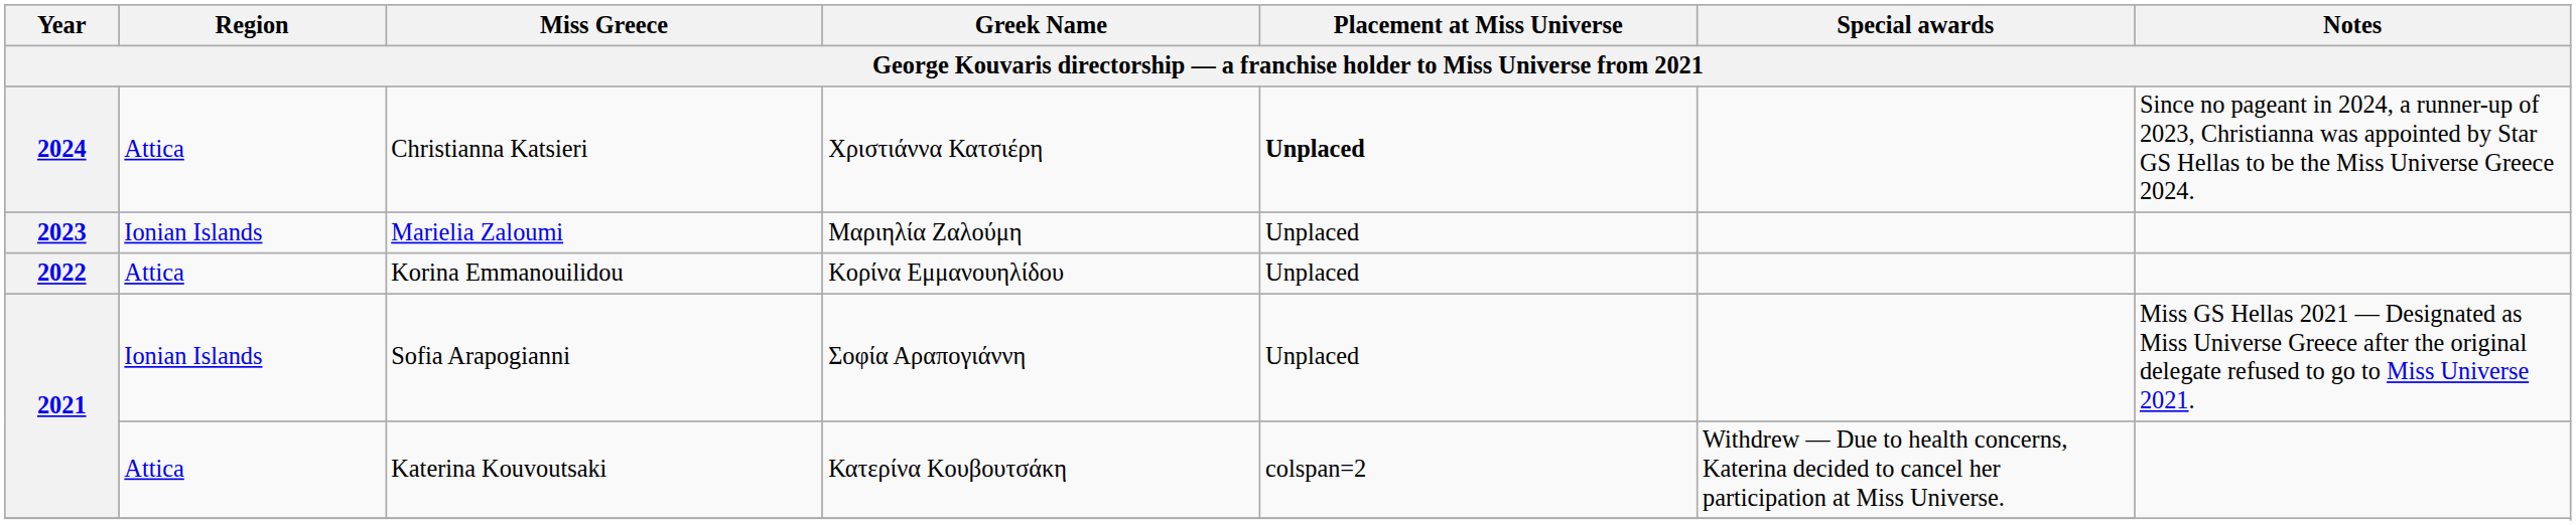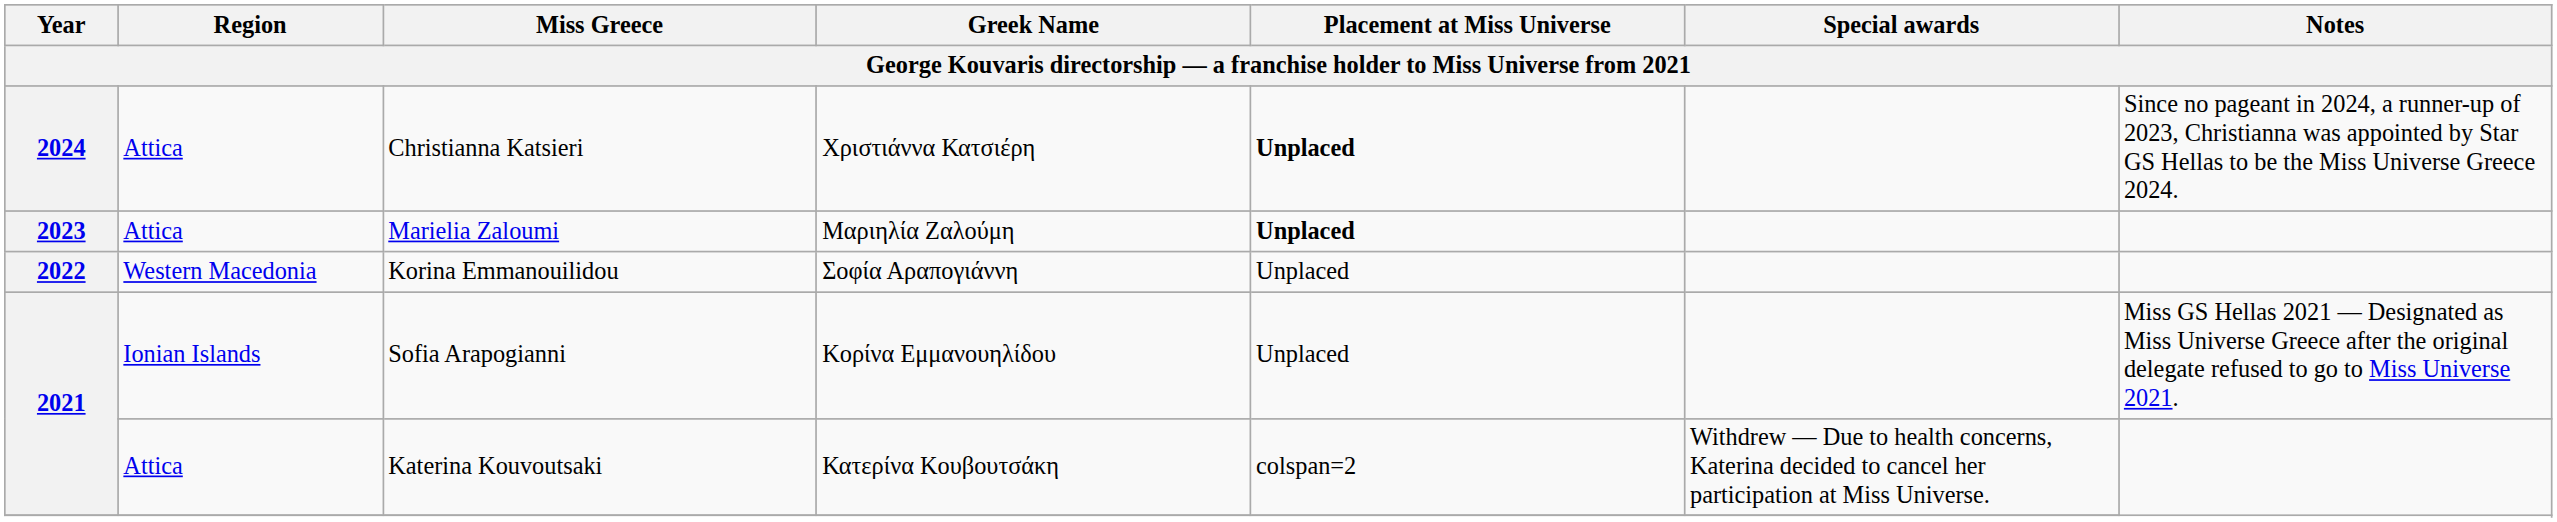Marielia Zaloumi | Region: Ionian Islands -> Attica
Marielia Zaloumi | Placement at Miss Universe: normal -> bold
Korina Emmanouilidou | Region: Attica -> Western Macedonia
Korina Emmanouilidou | Greek Name: Κορίνα Εμμανουηλίδου -> Σοφία Αραπογιάννη
Sofia Arapogianni | Greek Name: Σοφία Αραπογιάννη -> Κορίνα Εμμανουηλίδου
